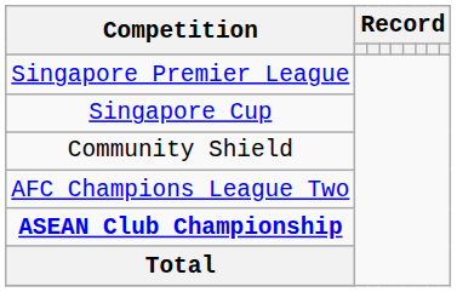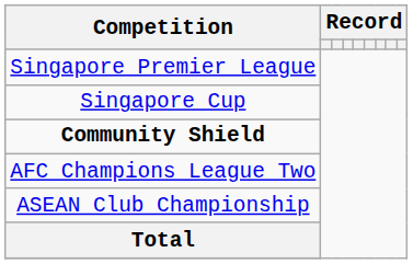Community Shield | Competition: normal -> bold
ASEAN Club Championship | Competition: bold -> normal
